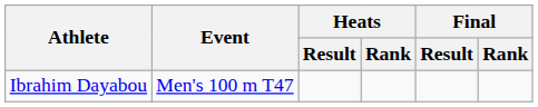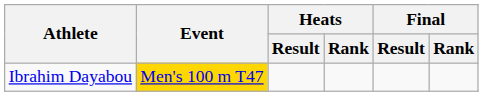Ibrahim Dayabou | Event: no background -> gold background
